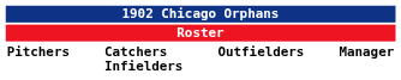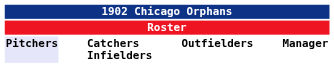Pitchers | column 1: no background -> lavender background
